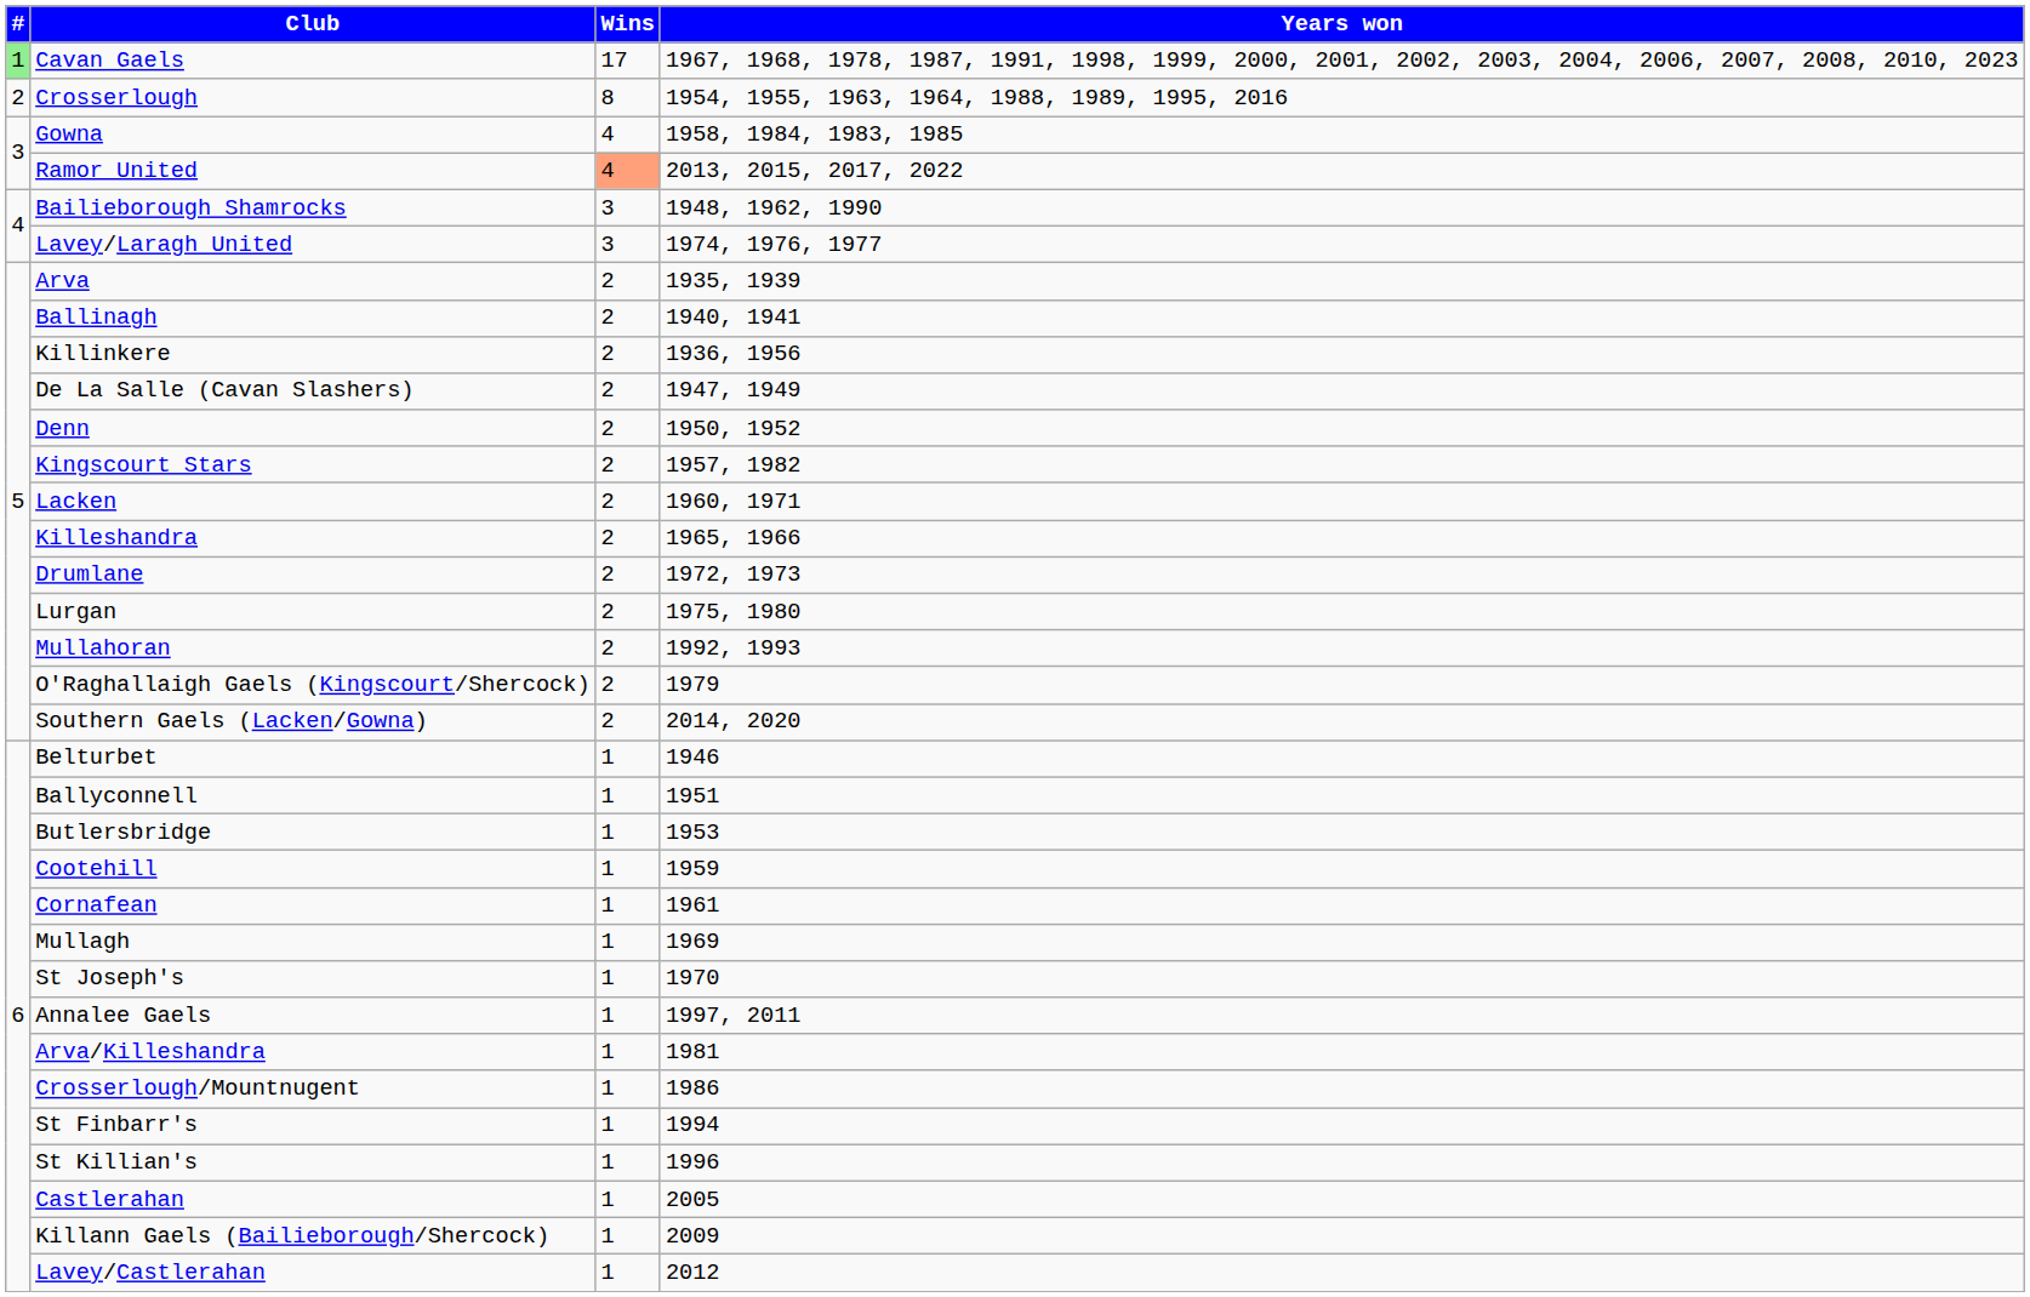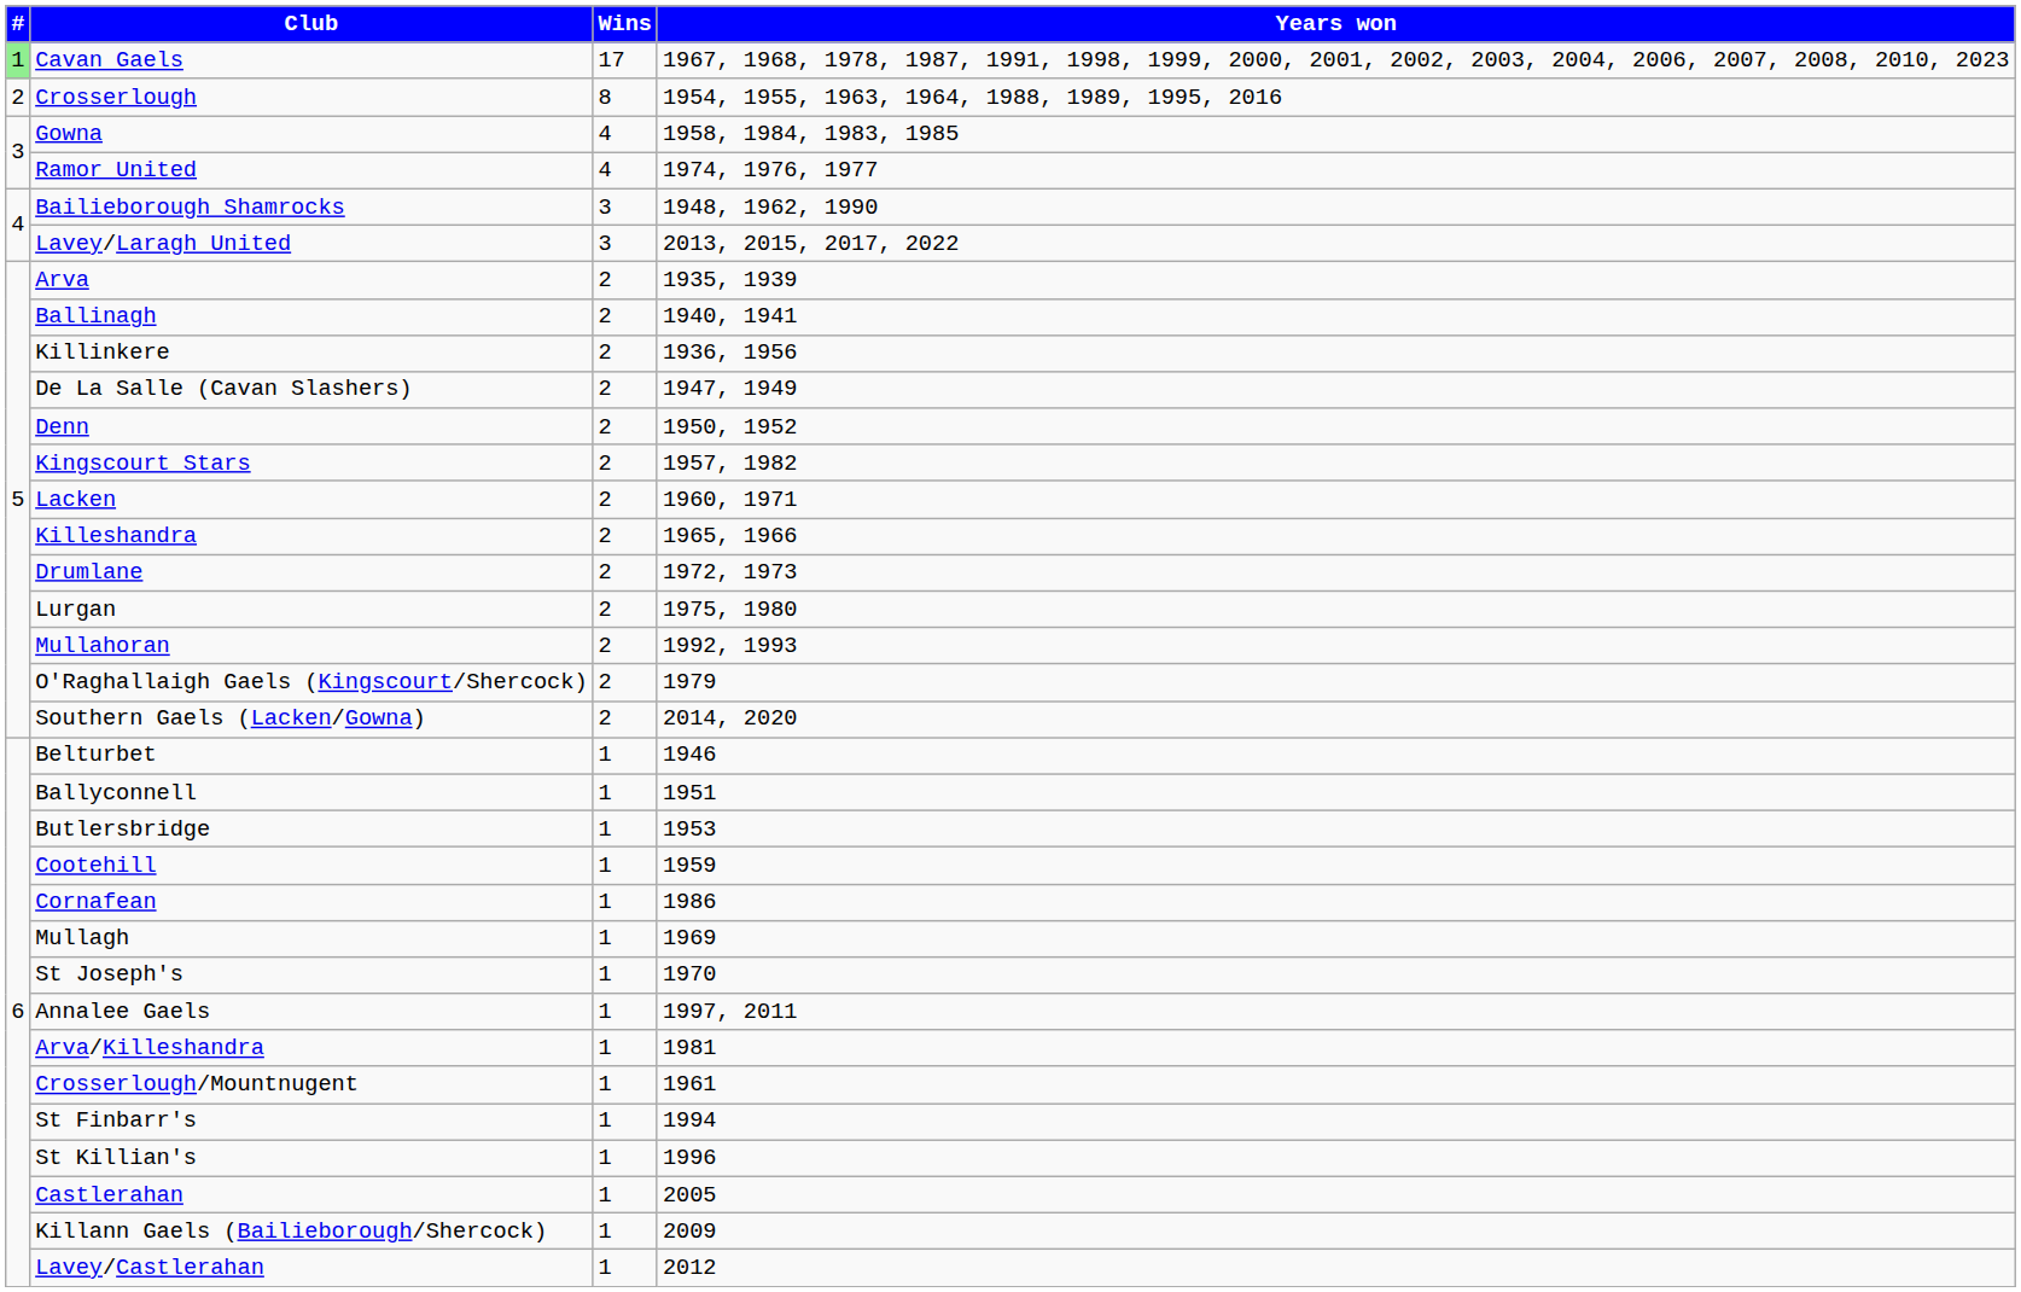Ramor United | Wins: lightsalmon background -> no background
Ramor United | Years won: 2013, 2015, 2017, 2022 -> 1974, 1976, 1977
Lavey/Laragh United | Years won: 1974, 1976, 1977 -> 2013, 2015, 2017, 2022
Cornafean | Years won: 1961 -> 1986
Crosserlough/Mountnugent | Years won: 1986 -> 1961
